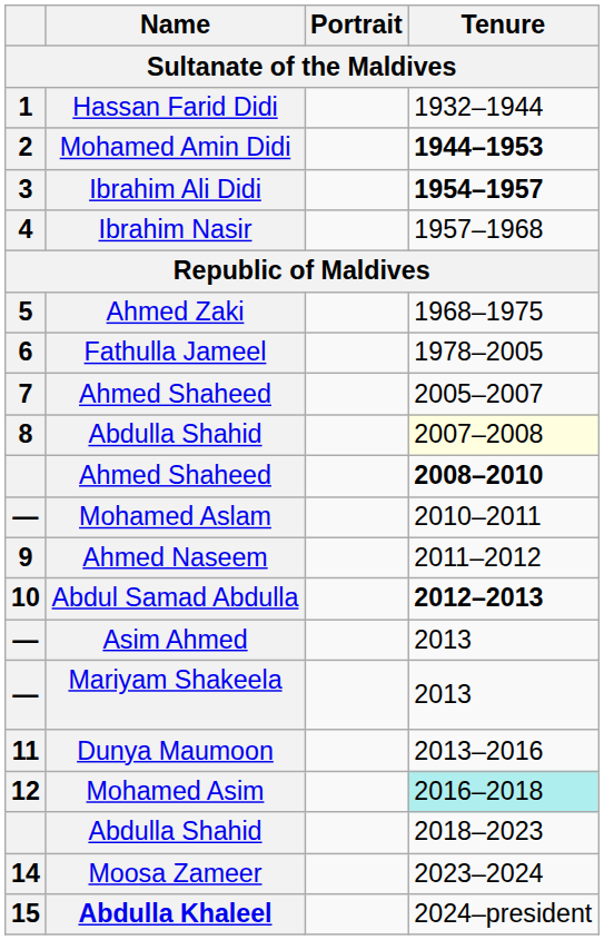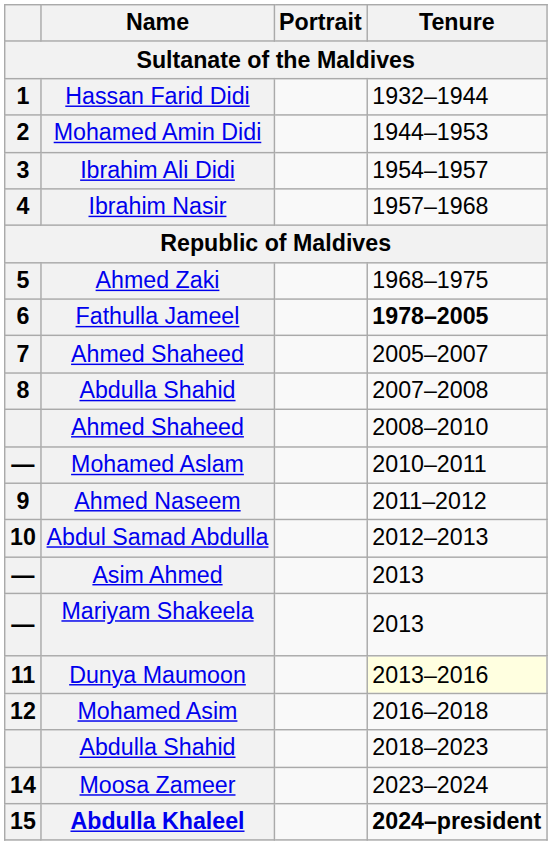1944–1953 | Tenure: bold -> normal
1954–1957 | Tenure: bold -> normal
1978–2005 | Tenure: normal -> bold
2007–2008 | Tenure: lightyellow background -> no background
2008–2010 | Tenure: bold -> normal
2012–2013 | Tenure: bold -> normal
2013–2016 | Tenure: no background -> lightyellow background
2016–2018 | Tenure: paleturquoise background -> no background
2024–president | Tenure: normal -> bold
